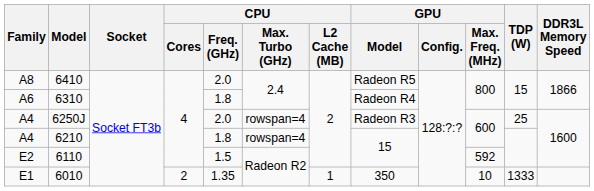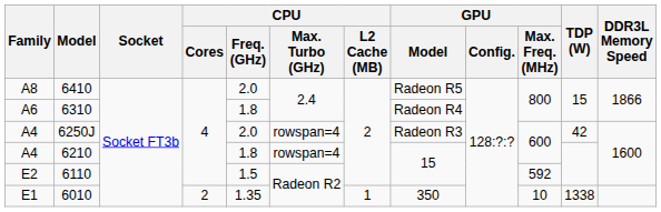6250J | TDP (W): 25 -> 42
6010 | TDP (W): 1333 -> 1338
